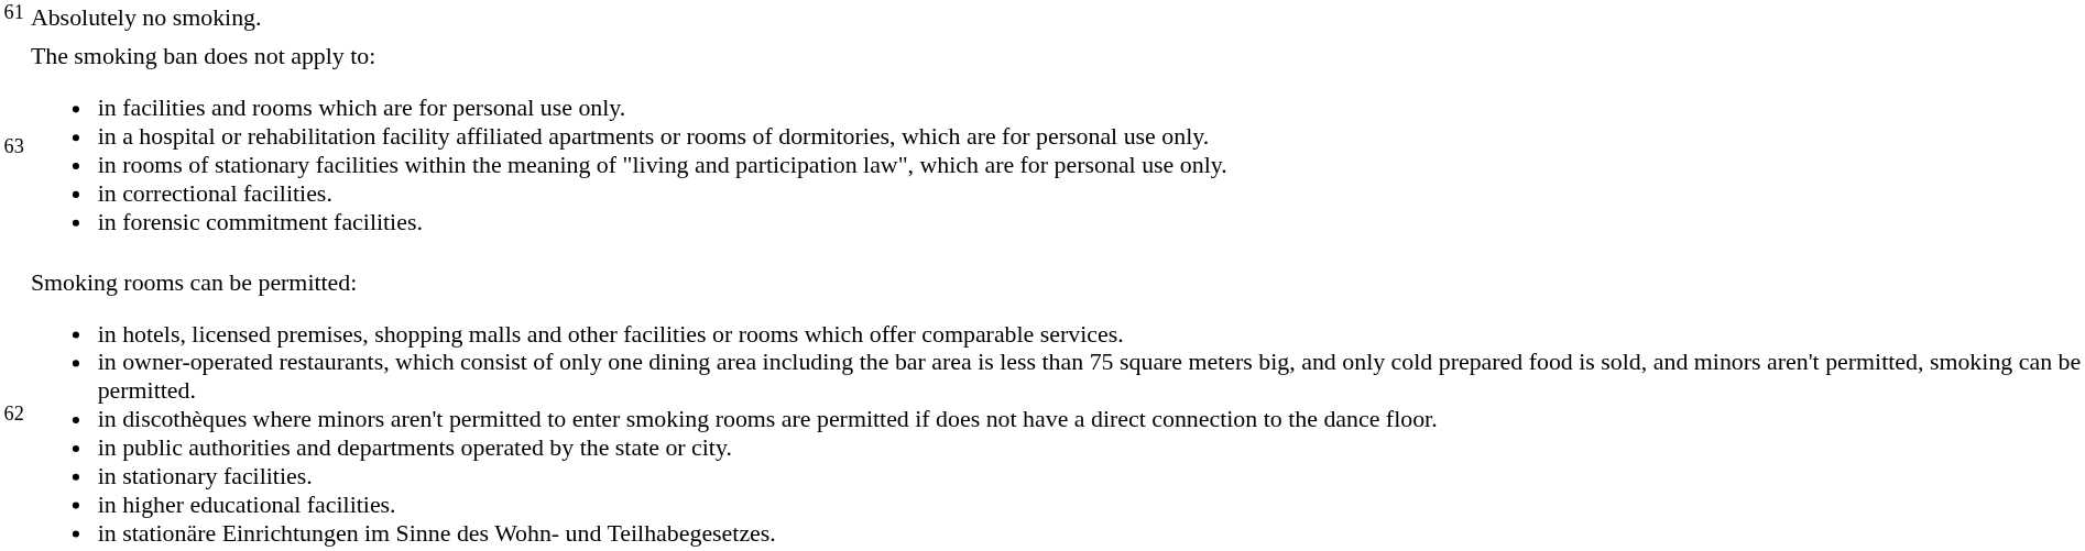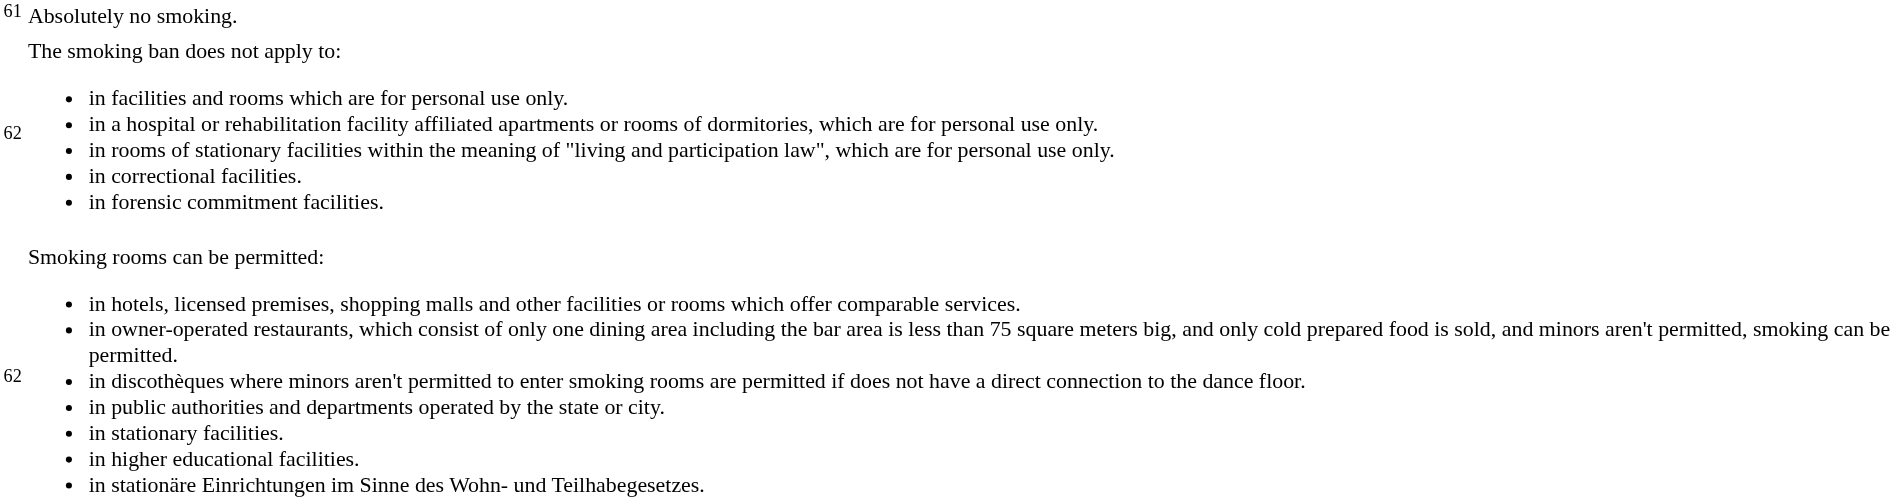row 2 | column 1: 63 -> 62
